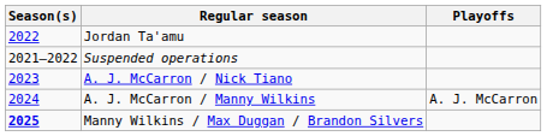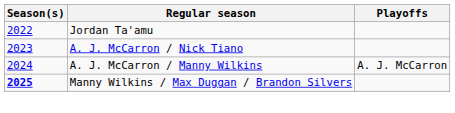- row: 2021–2022 | Suspended operations
